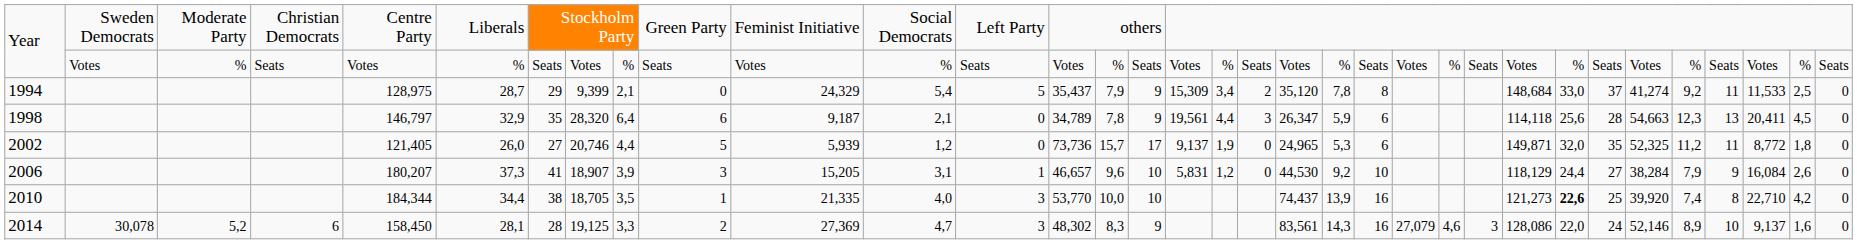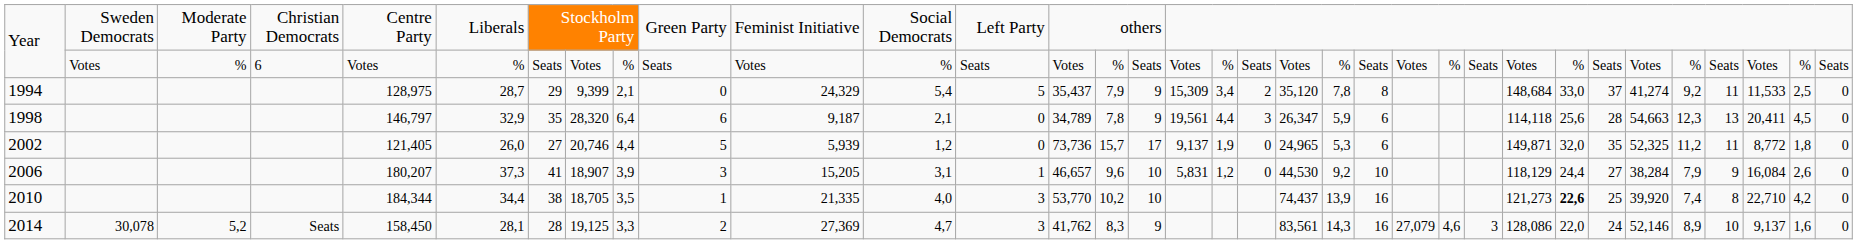Year / Votes | column 4: Seats -> 6
2010 | column 15: 10,0 -> 10,2
2014 | column 4: 6 -> Seats
2014 | column 14: 48,302 -> 41,762
